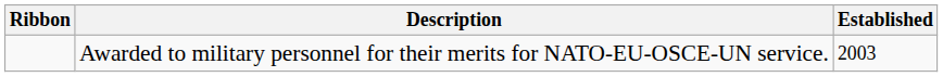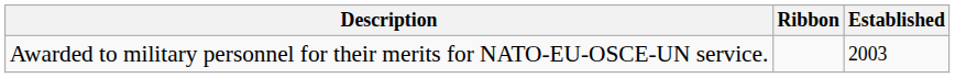columns swapped: Ribbon <-> Description
